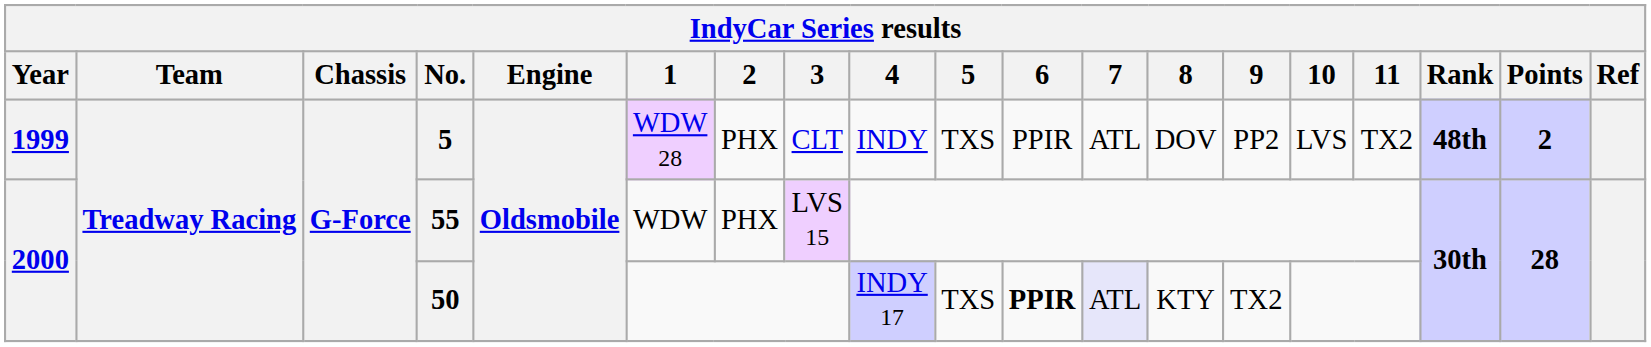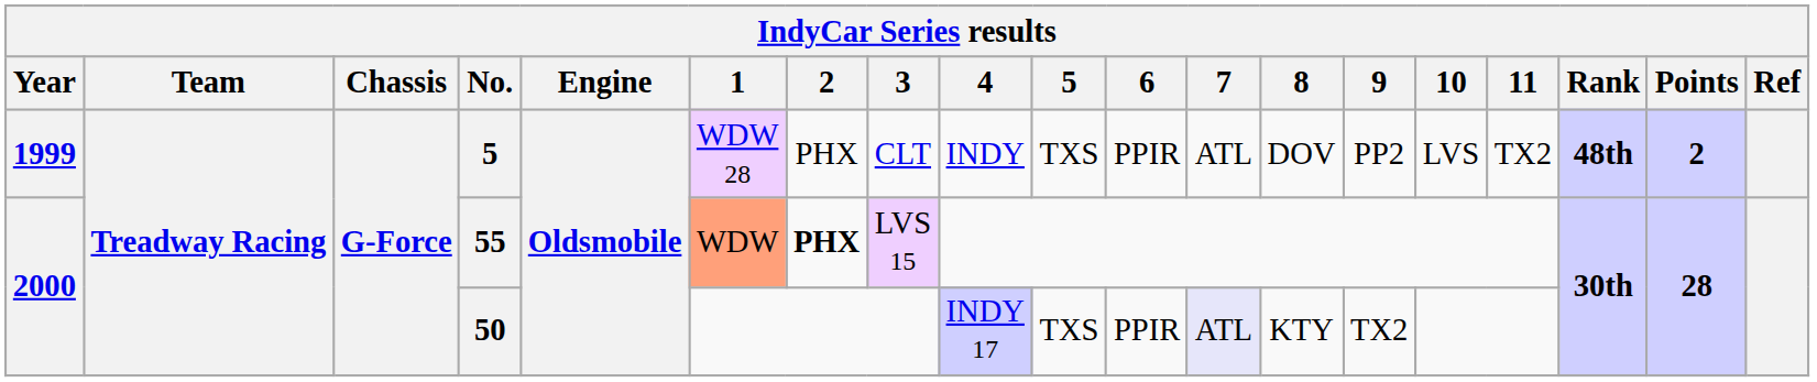55 | 1: no background -> lightsalmon background
55 | 2: normal -> bold
50 | 6: bold -> normal
